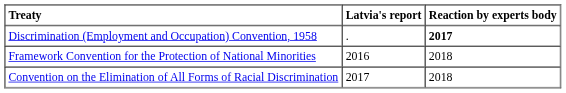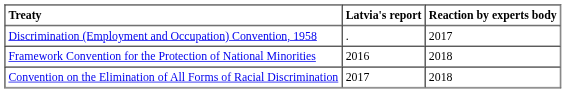Discrimination (Employment and Occupation) Convention, 1958 | Reaction by experts body: bold -> normal
